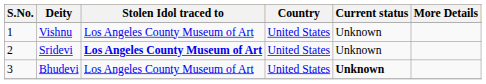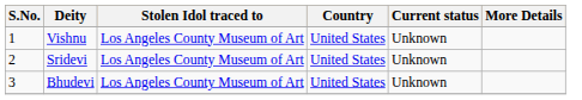Sridevi | Stolen Idol traced to: bold -> normal
Bhudevi | Current status: bold -> normal
